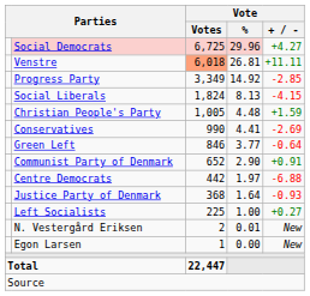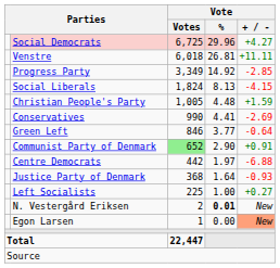Venstre | Vote / Votes: lightsalmon background -> no background
Communist Party of Denmark | Vote / Votes: no background -> lightgreen background
N. Vestergård Eriksen | Vote / %: normal -> bold
Egon Larsen | Vote / + / -: no background -> lightsalmon background
